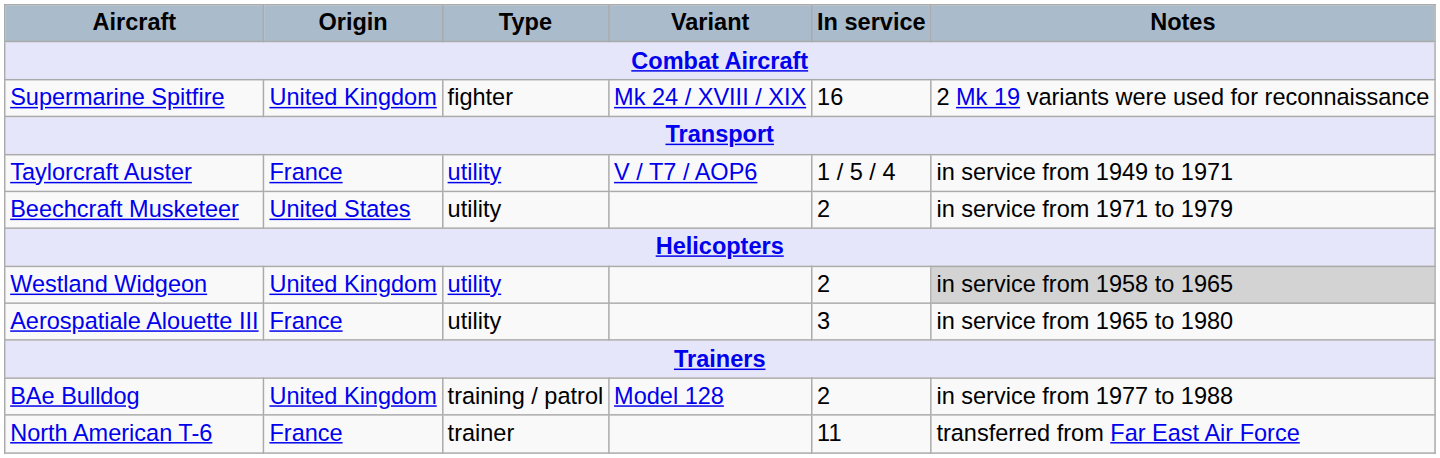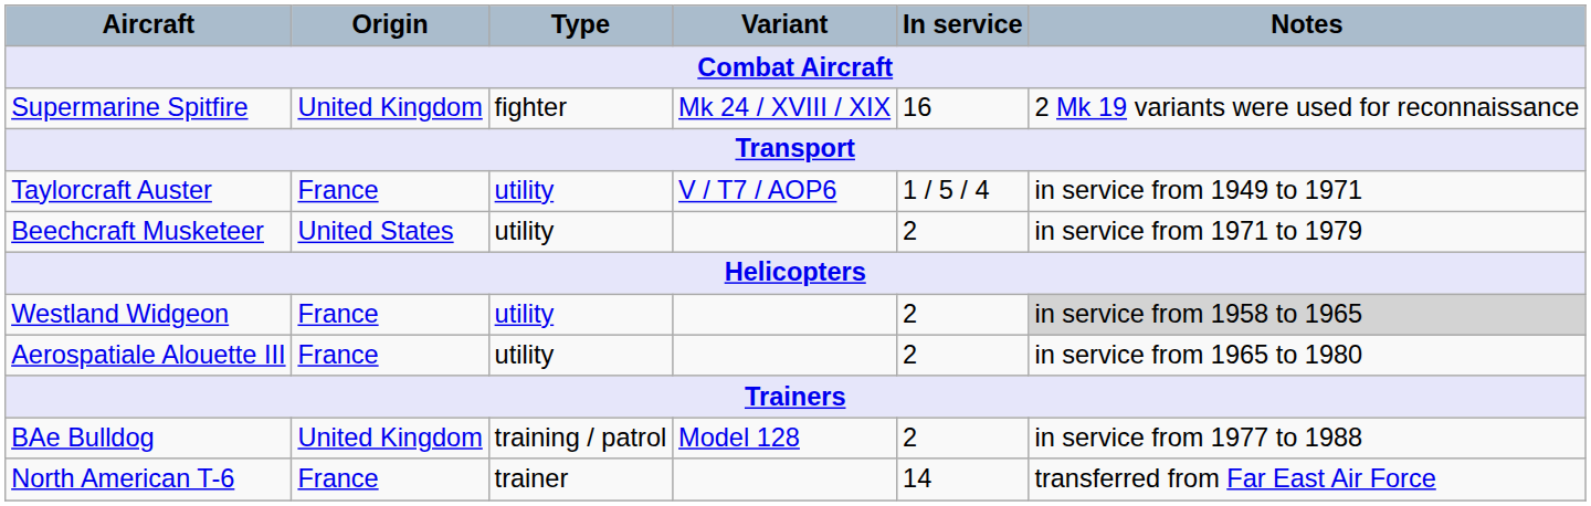Westland Widgeon | Origin: United Kingdom -> France
Aerospatiale Alouette III | In service: 3 -> 2
North American T-6 | In service: 11 -> 14
